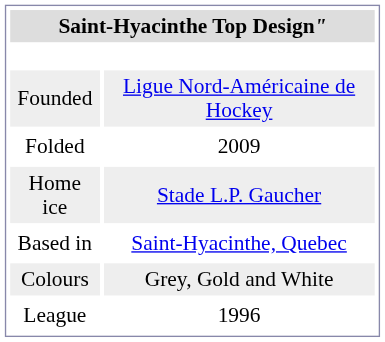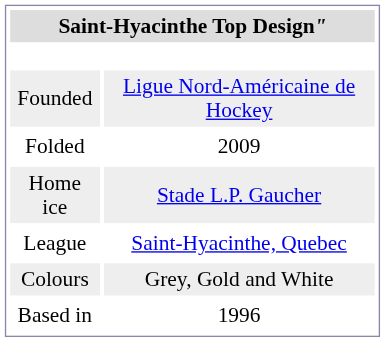row 5 | column 1: Based in -> League
row 7 | column 1: League -> Based in
